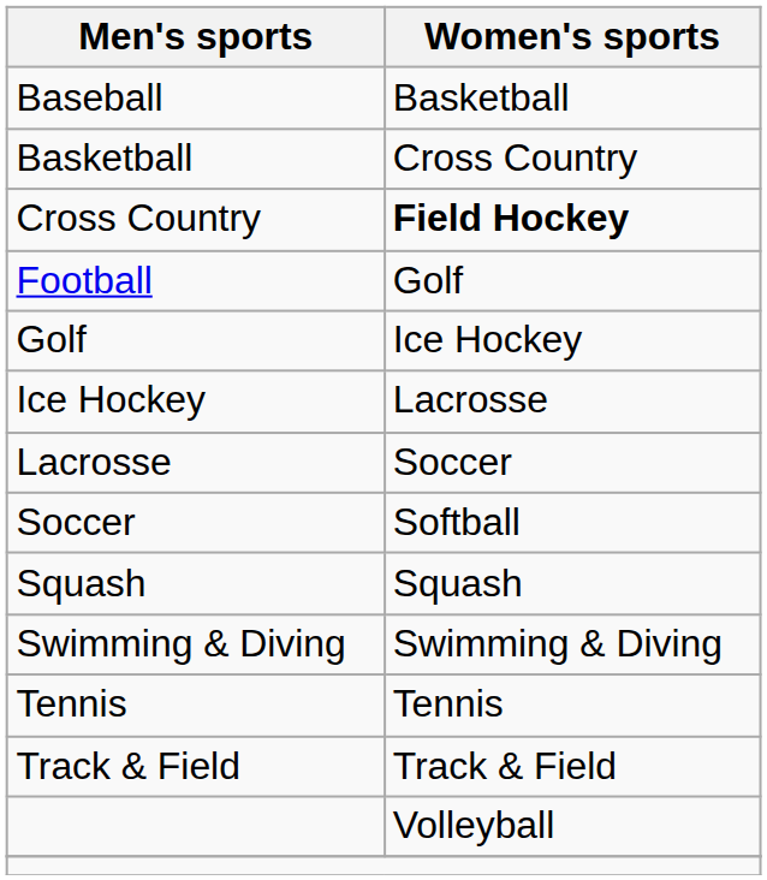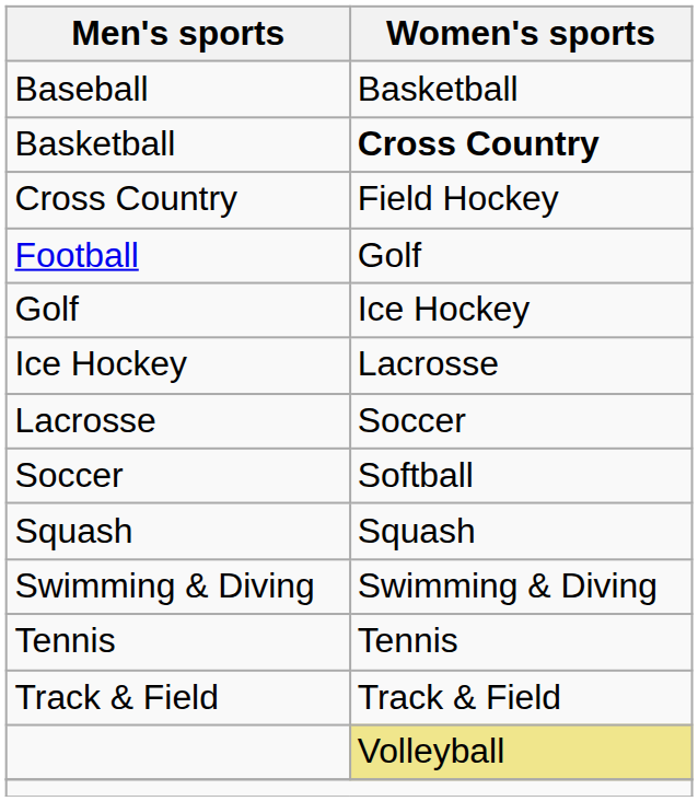row 3 | Women's sports: normal -> bold
row 4 | Women's sports: bold -> normal
row 14 | Women's sports: no background -> khaki background
